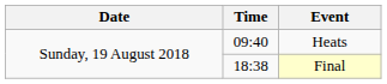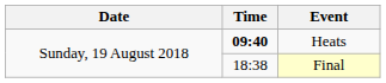Heats | Time: normal -> bold
